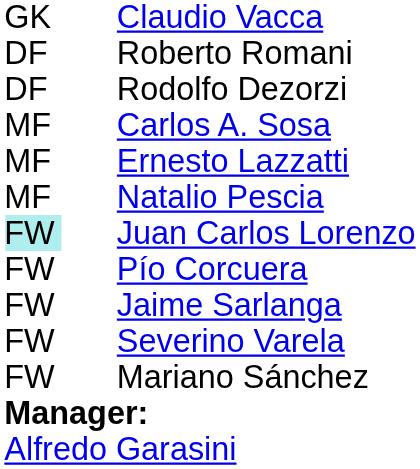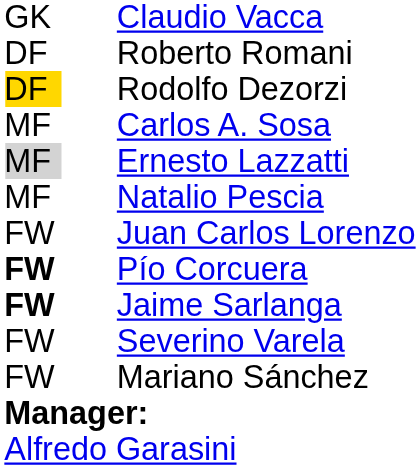Rodolfo Dezorzi | column 1: no background -> gold background
Ernesto Lazzatti | column 1: no background -> lightgrey background
Juan Carlos Lorenzo | column 1: paleturquoise background -> no background
Pío Corcuera | column 1: normal -> bold
Jaime Sarlanga | column 1: normal -> bold
